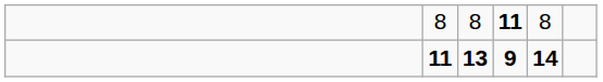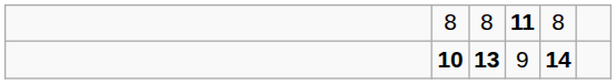row 2 | column 2: 11 -> 10
row 2 | column 4: bold -> normal
